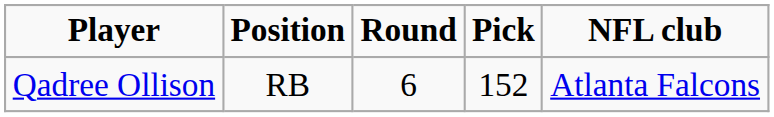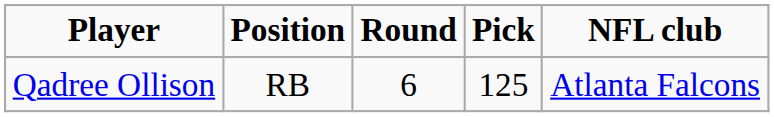Qadree Ollison | Pick: 152 -> 125
